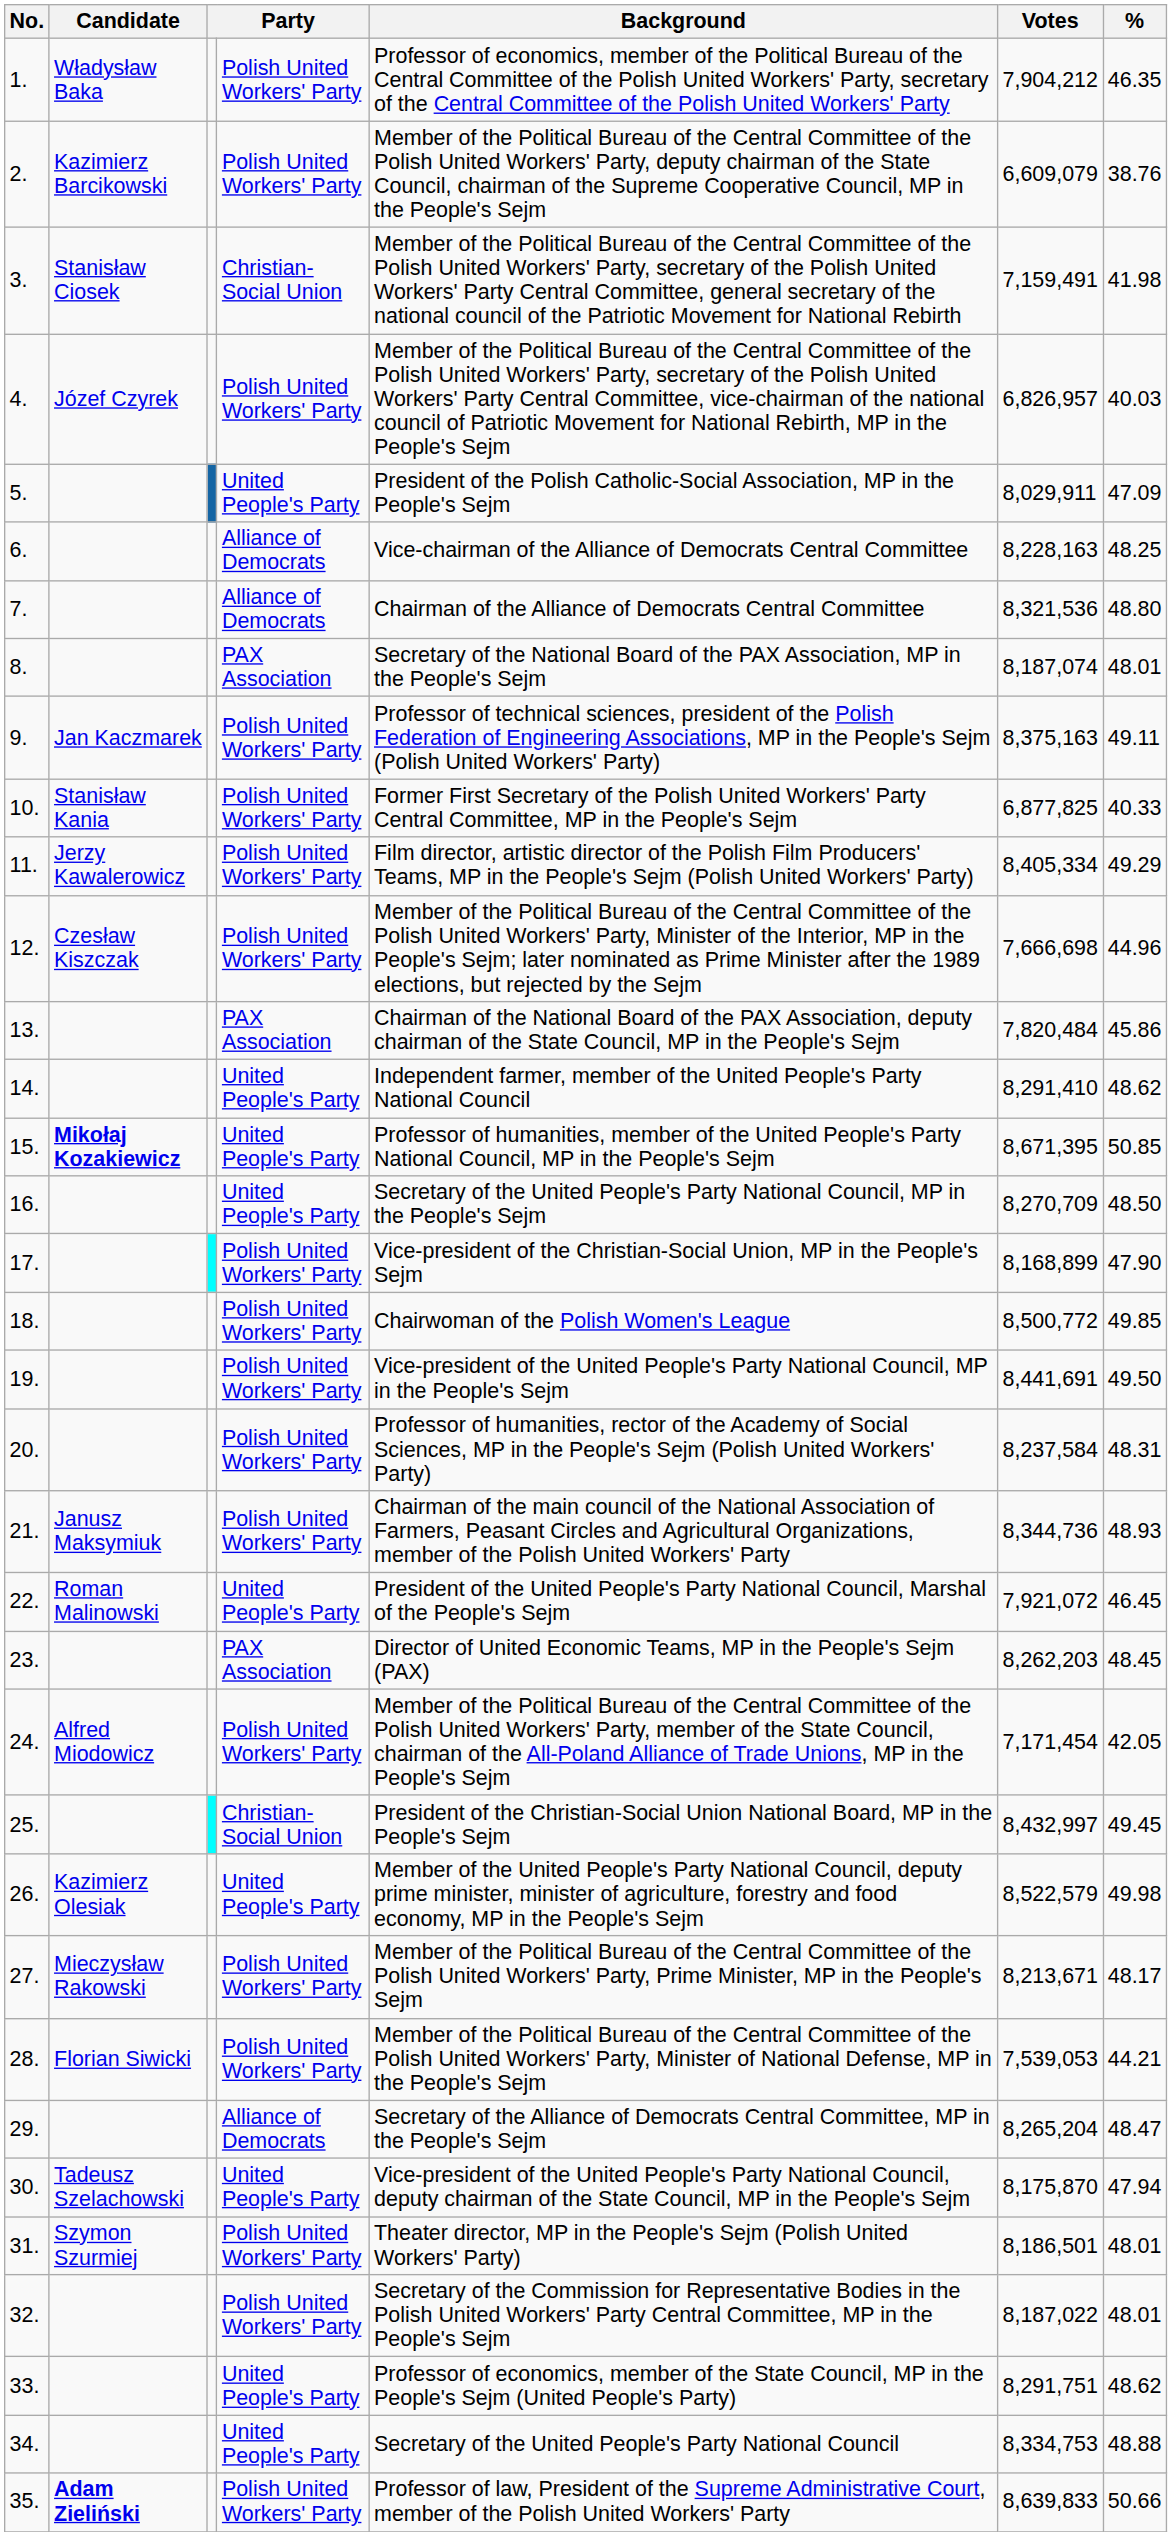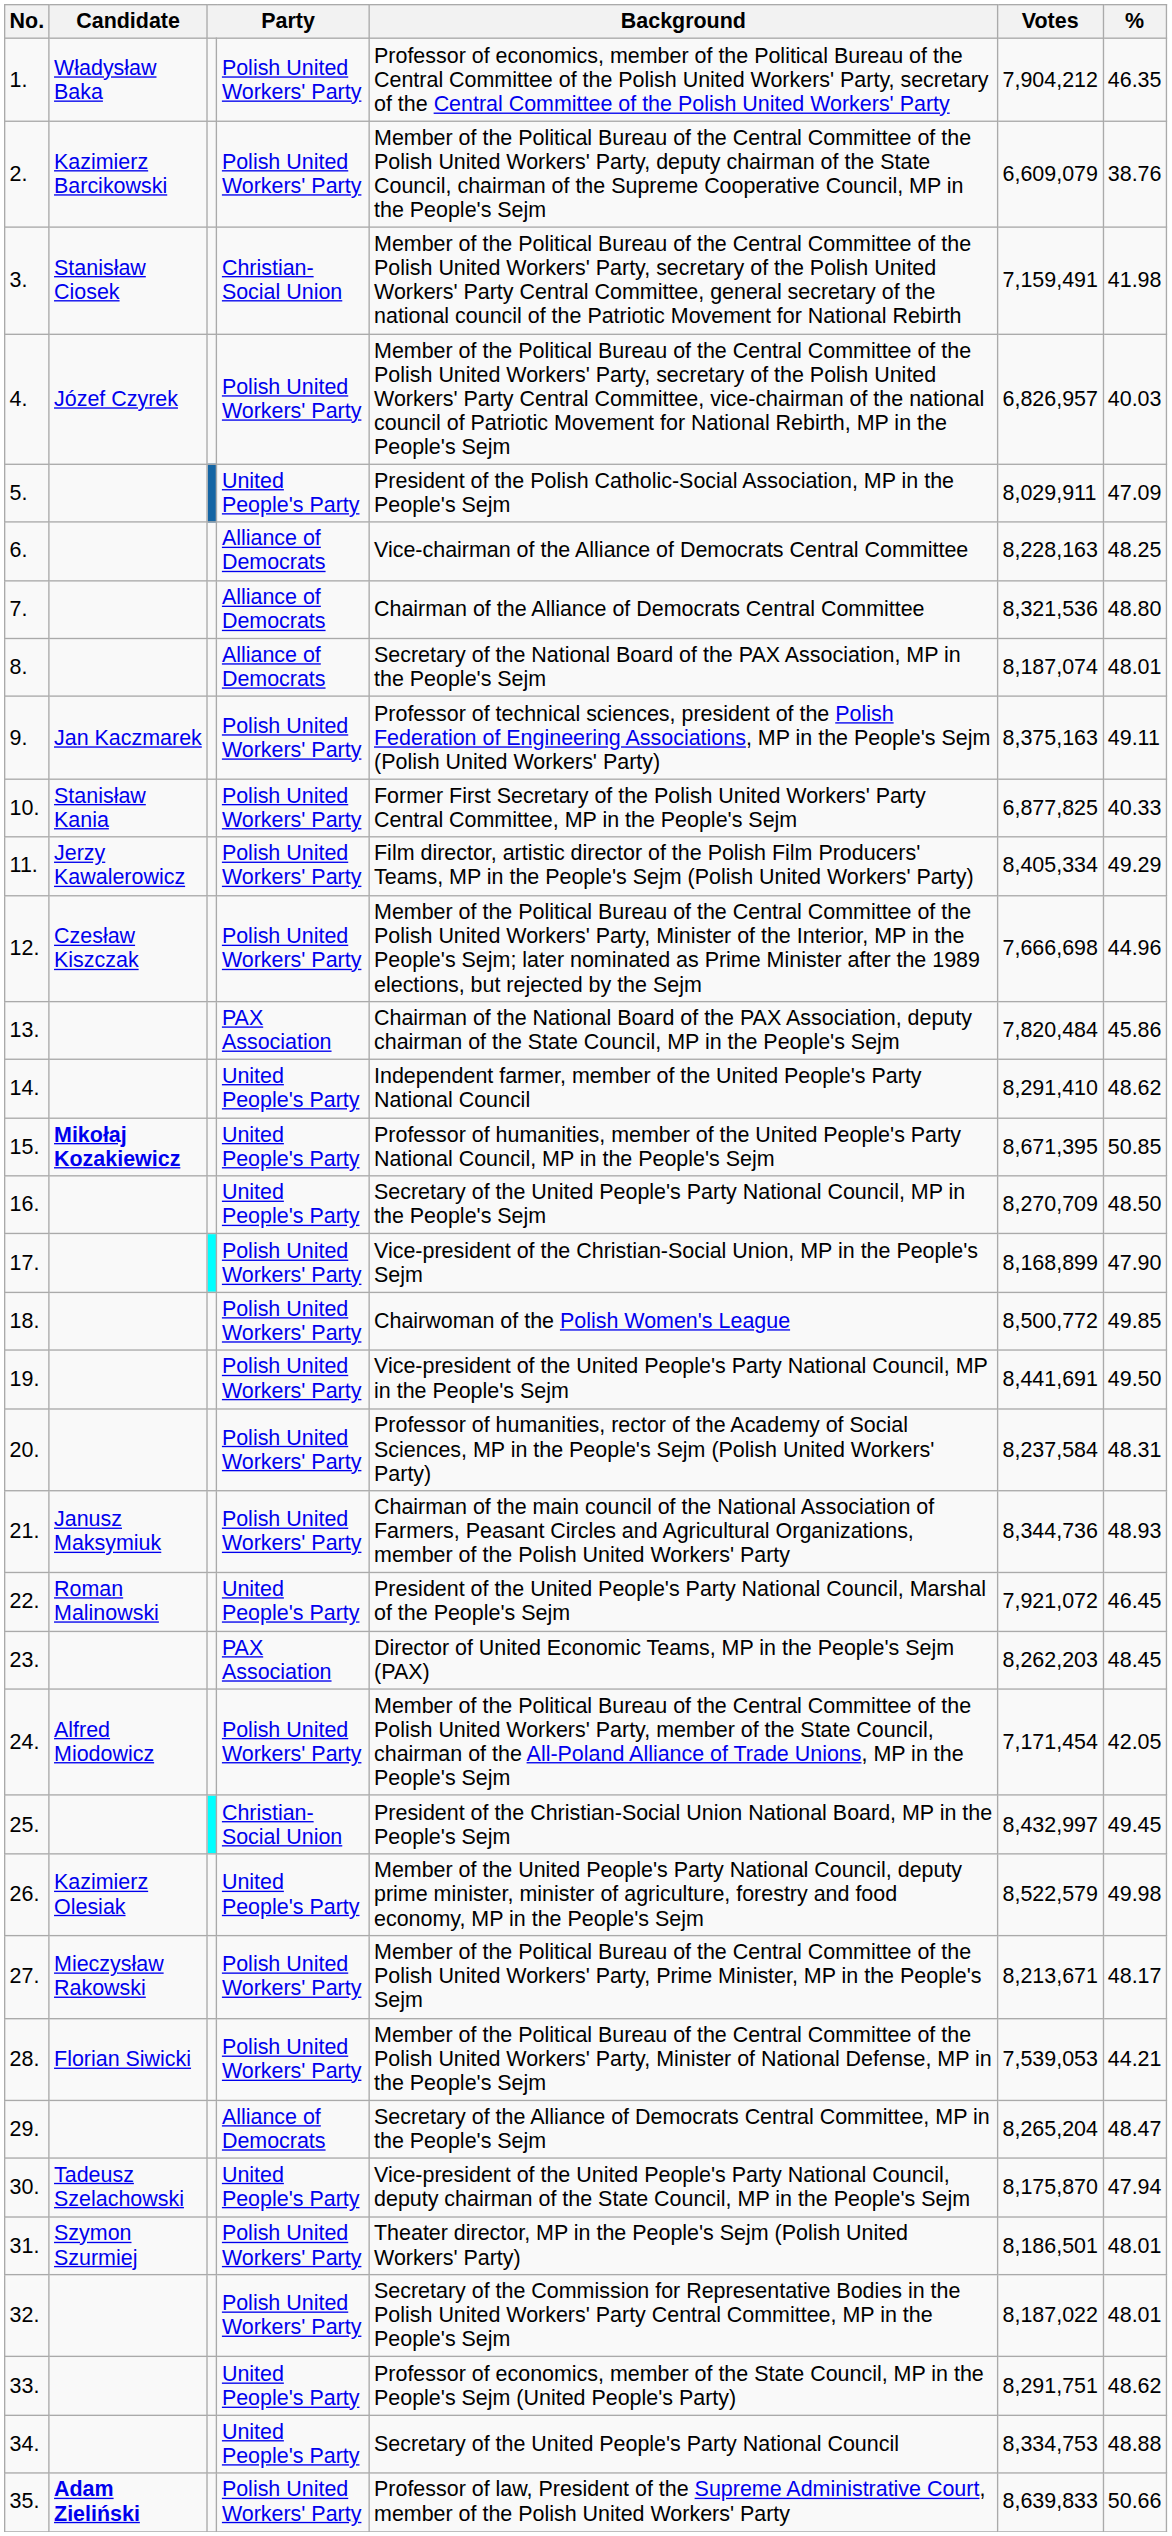8. | column 4: PAX Association -> Alliance of Democrats
